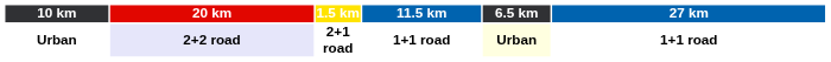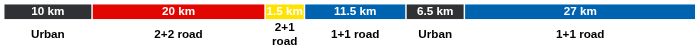row 2 | column 2: lavender background -> no background
row 2 | column 5: lightyellow background -> no background
